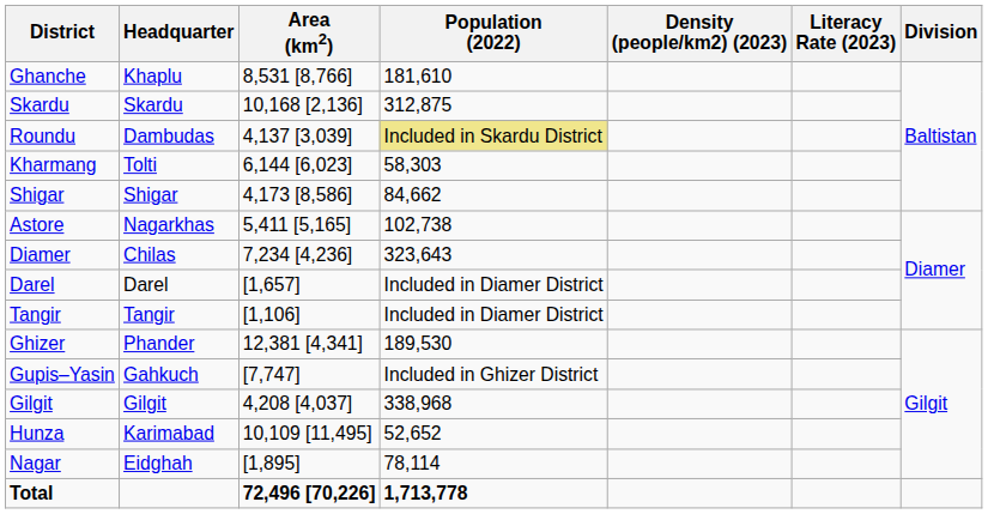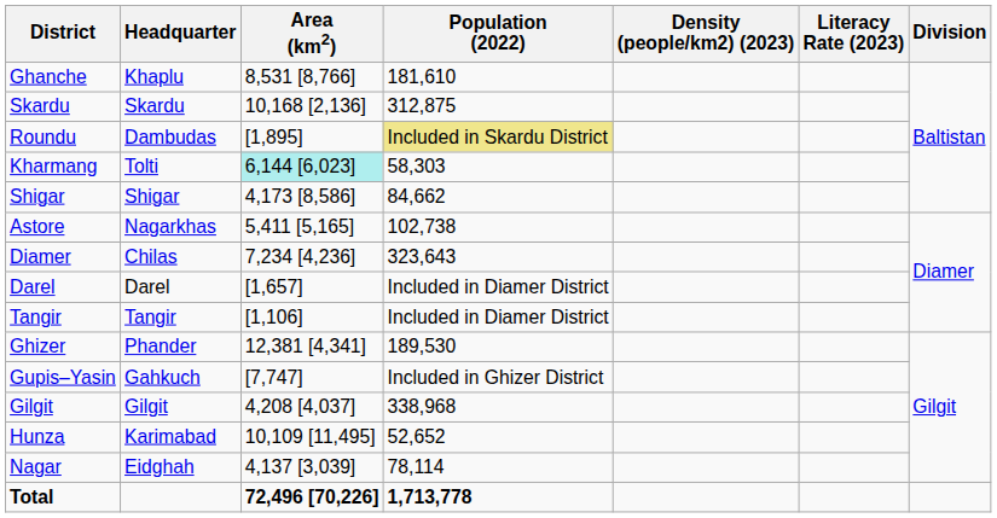Roundu | Area (km2): 4,137 [3,039] -> [1,895]
Kharmang | Area (km2): no background -> paleturquoise background
Nagar | Area (km2): [1,895] -> 4,137 [3,039]
